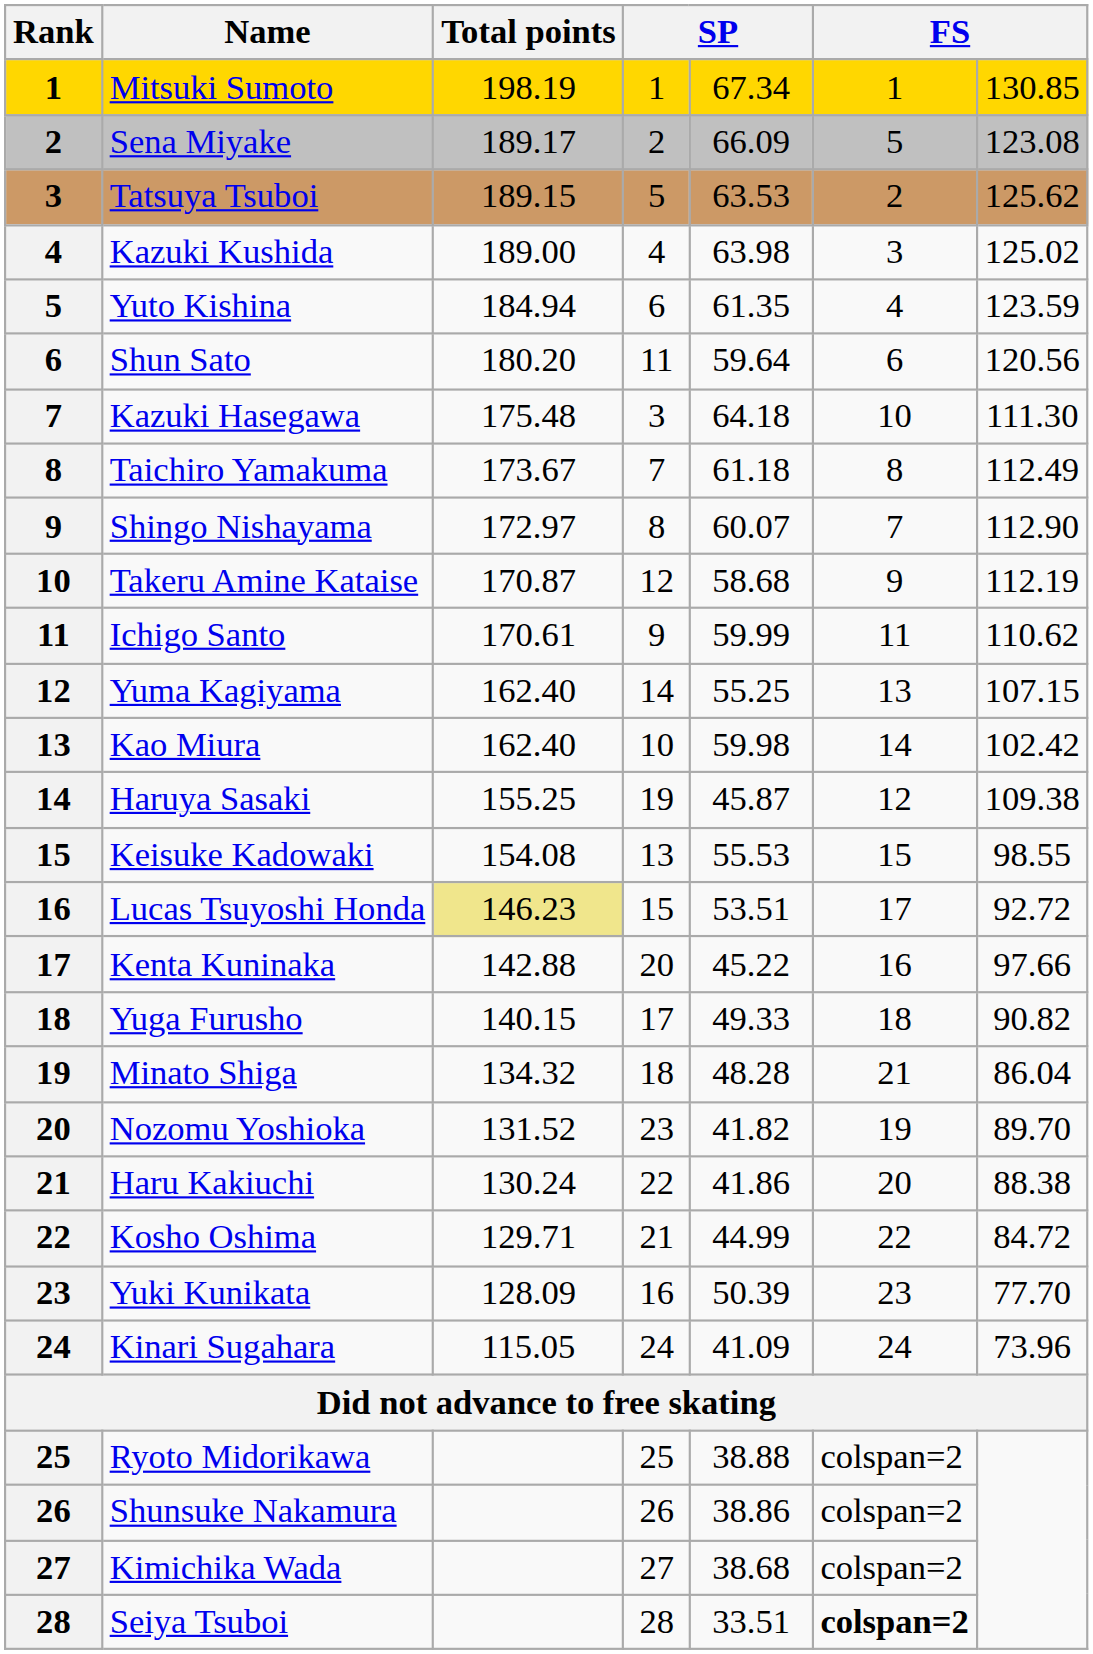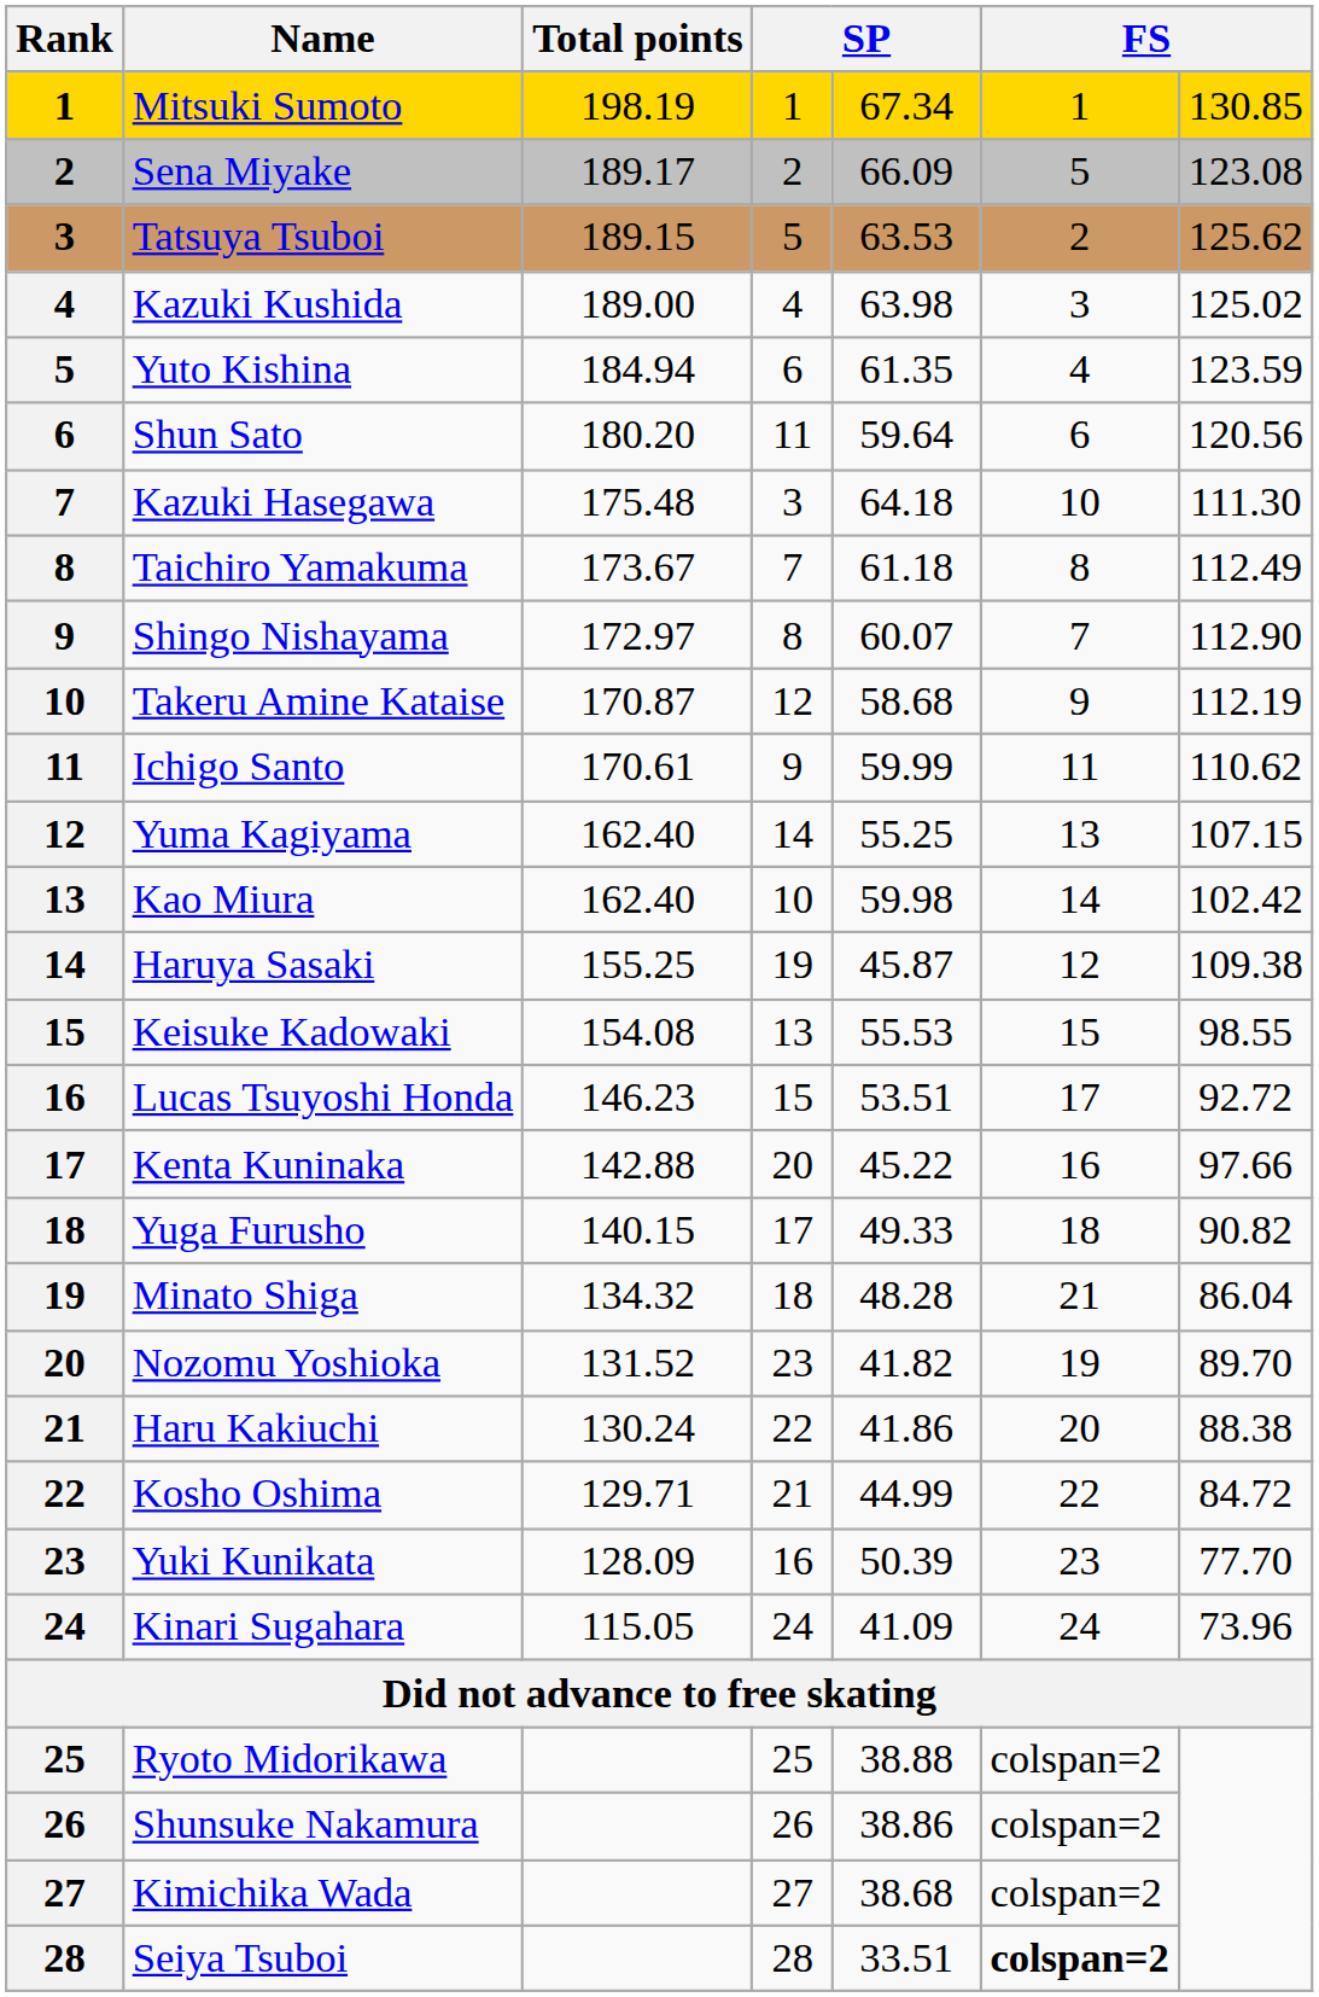Lucas Tsuyoshi Honda | Total points: khaki background -> no background
